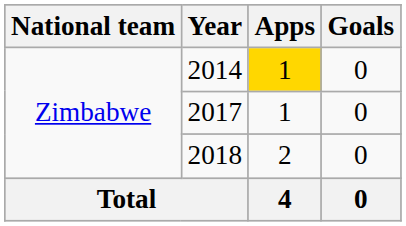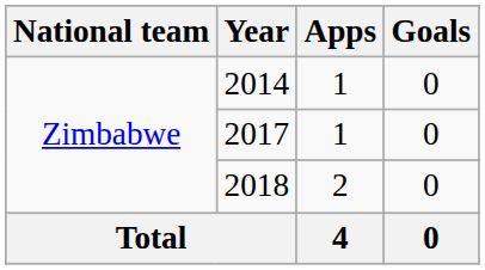2014 | Apps: gold background -> no background
